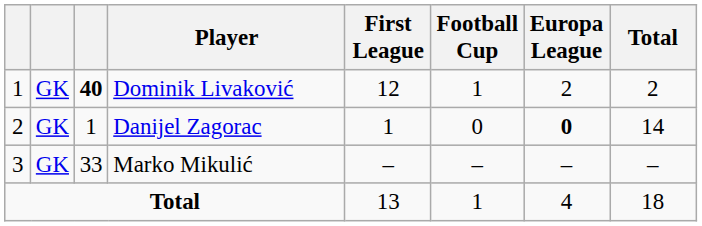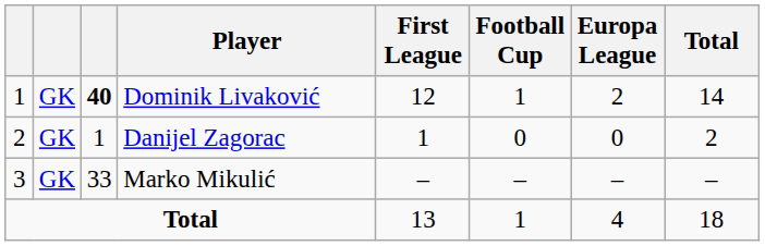Dominik Livaković | Total: 2 -> 14
Danijel Zagorac | Europa League: bold -> normal
Danijel Zagorac | Total: 14 -> 2
